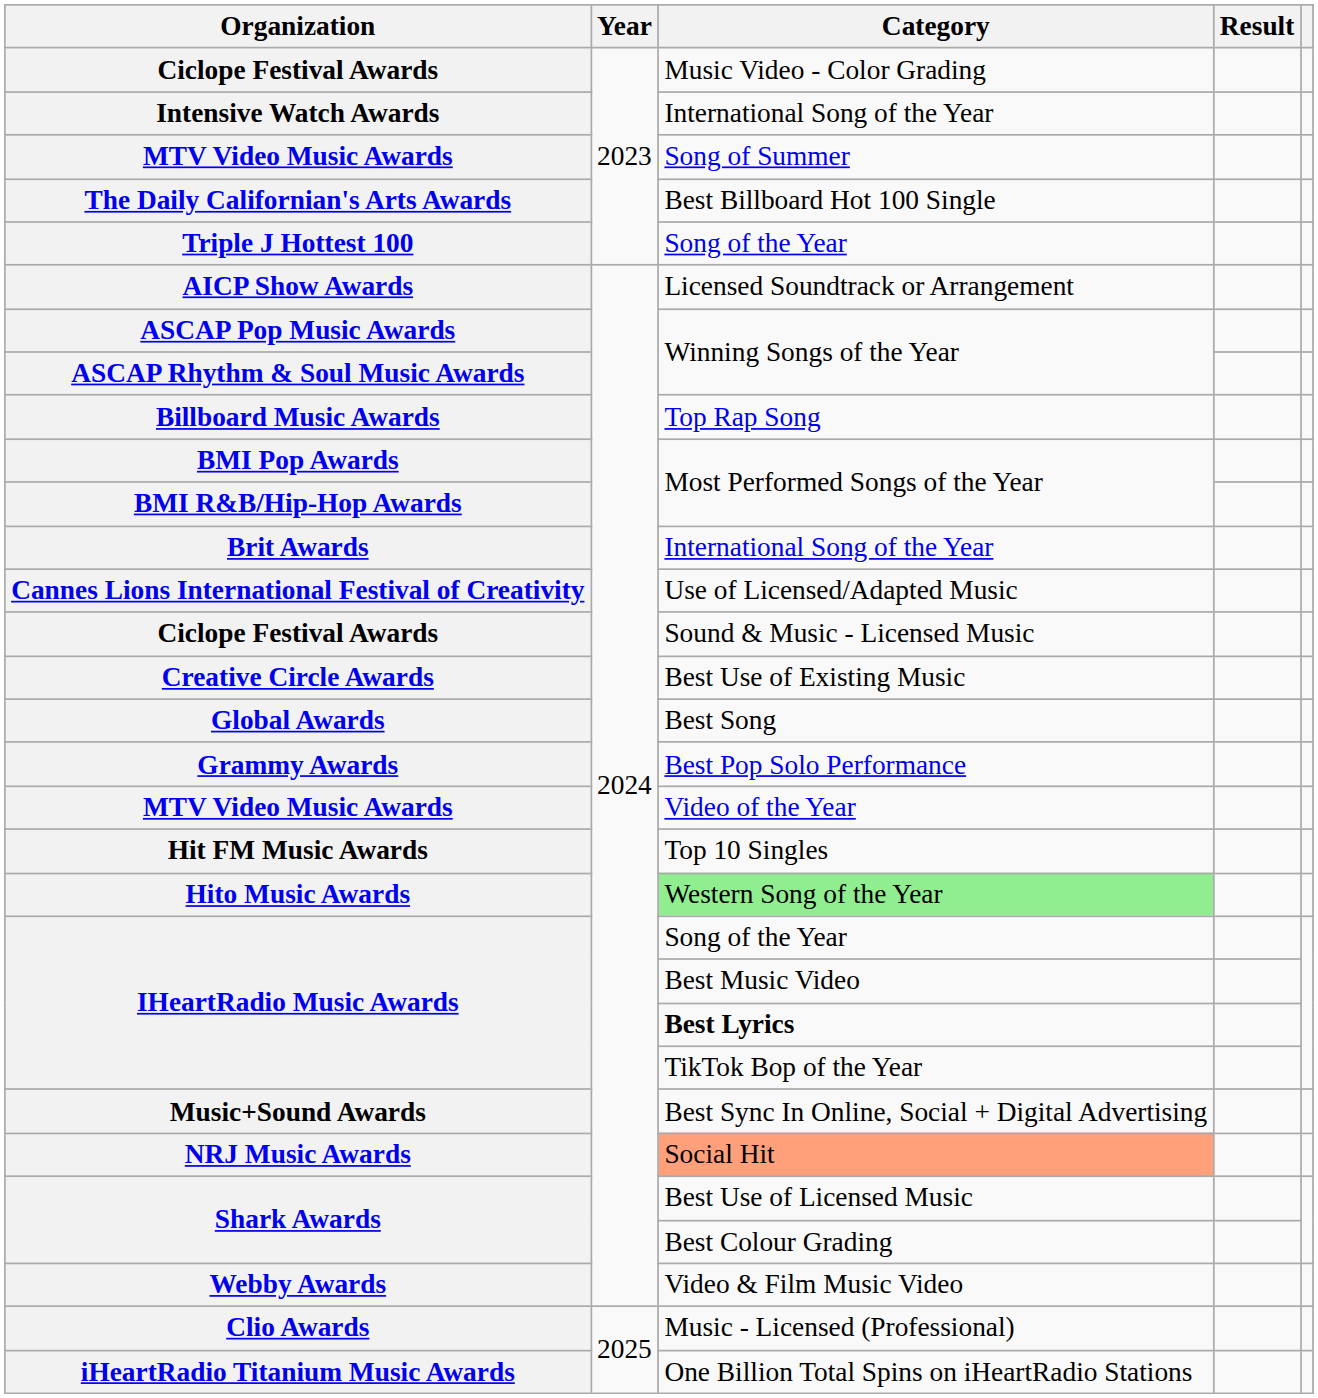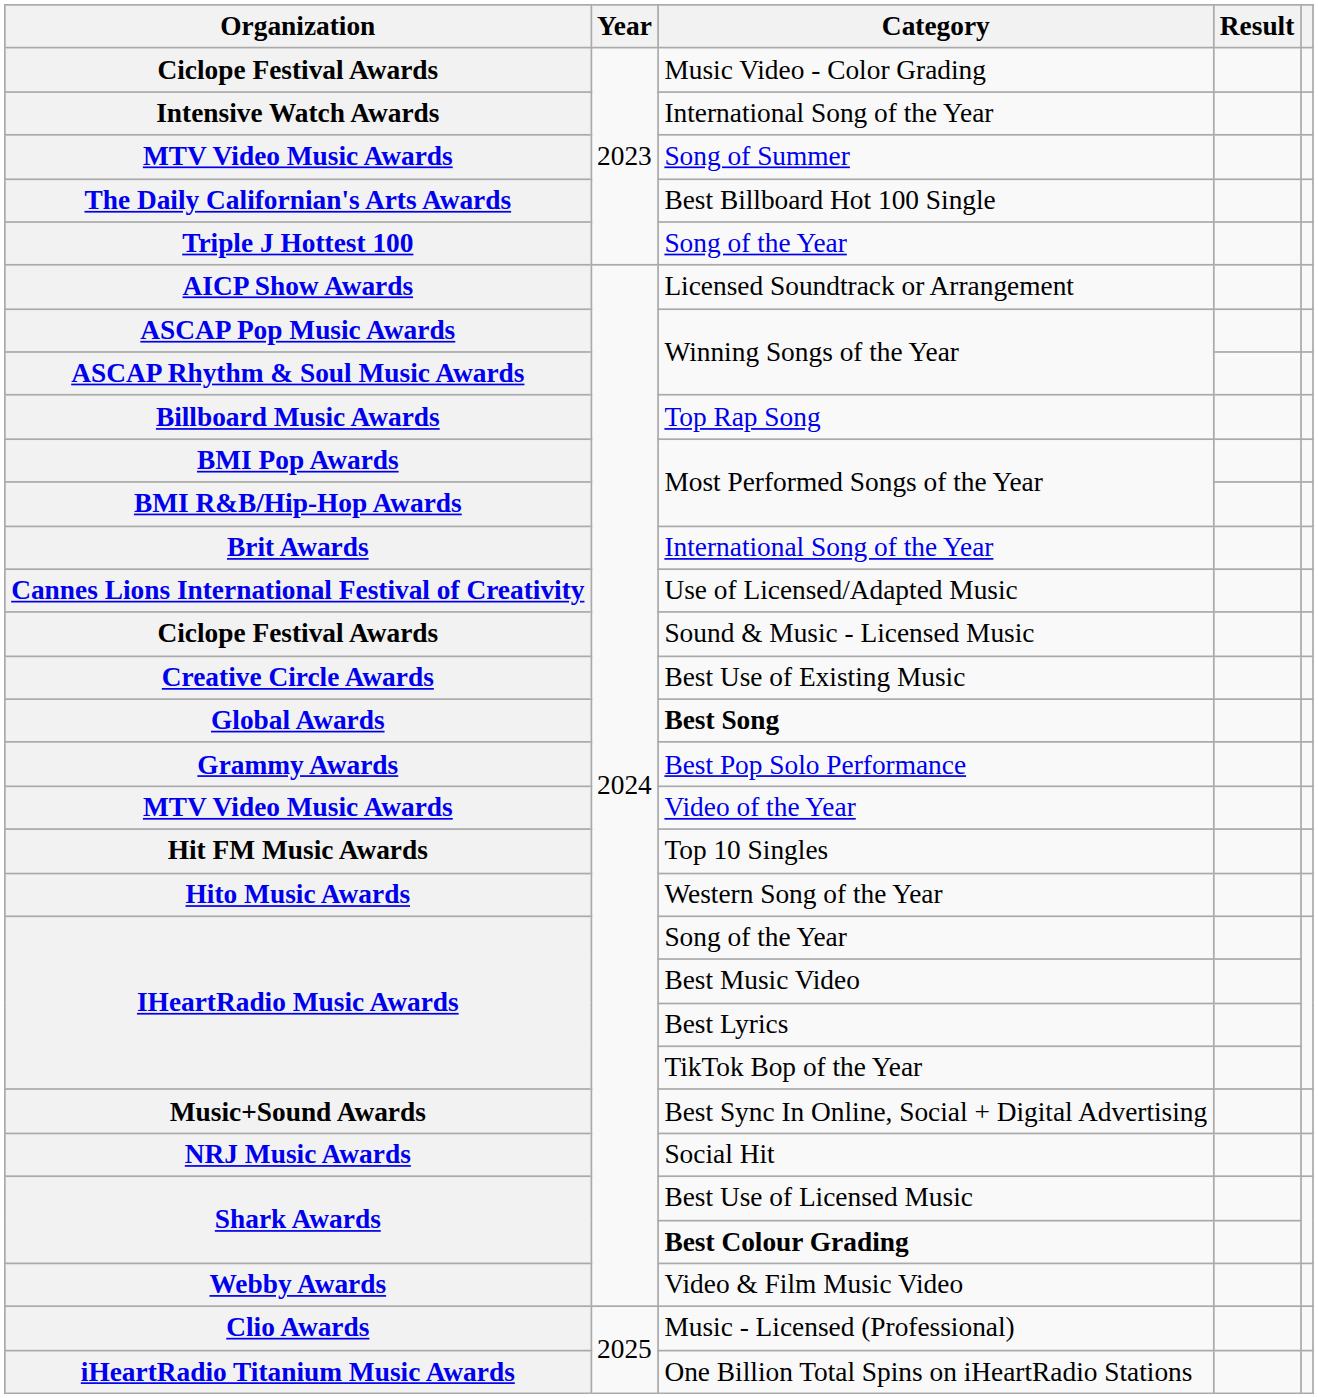Best Song | Category: normal -> bold
Western Song of the Year | Category: lightgreen background -> no background
Best Lyrics | Category: bold -> normal
Social Hit | Category: lightsalmon background -> no background
Best Colour Grading | Category: normal -> bold
